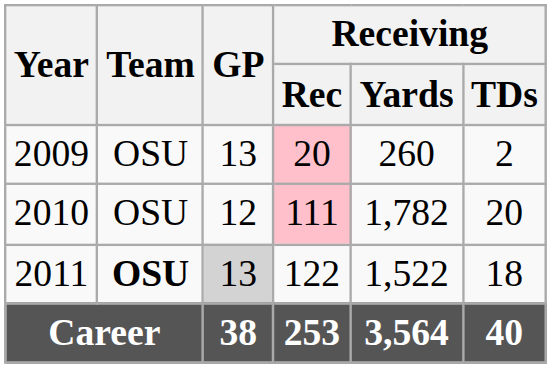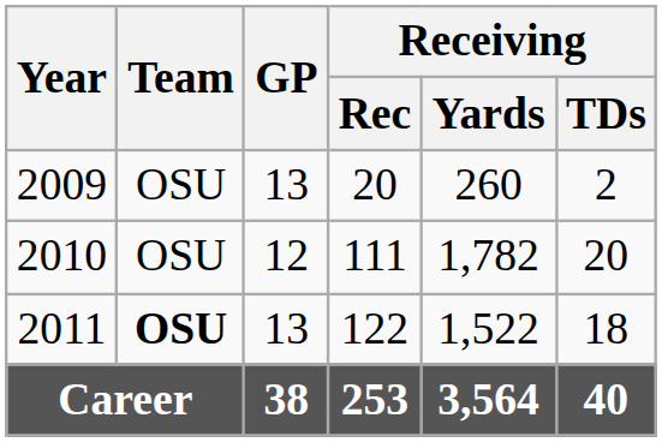2009 | Receiving / Rec: pink background -> no background
2010 | Receiving / Rec: pink background -> no background
2011 | GP: lightgrey background -> no background
